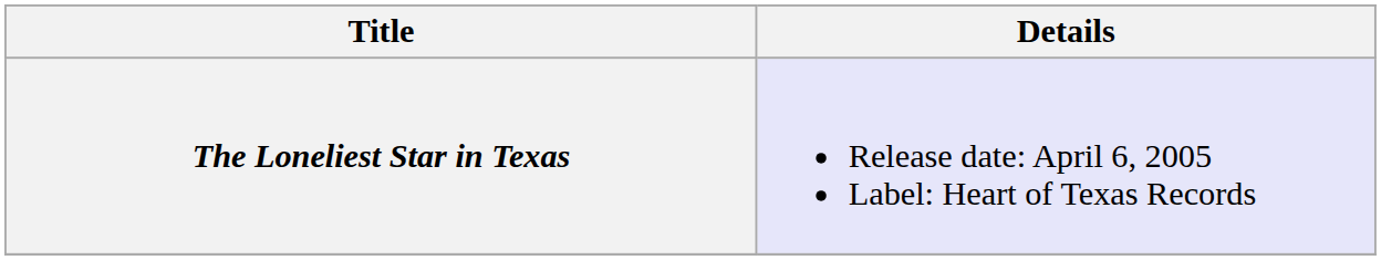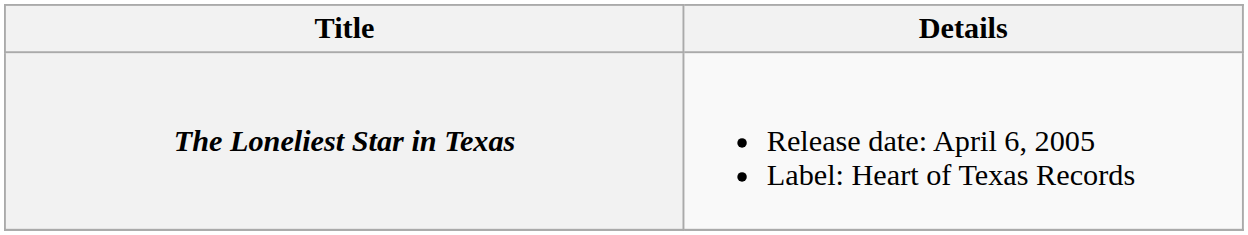The Loneliest Star in Texas | Details: lavender background -> no background
